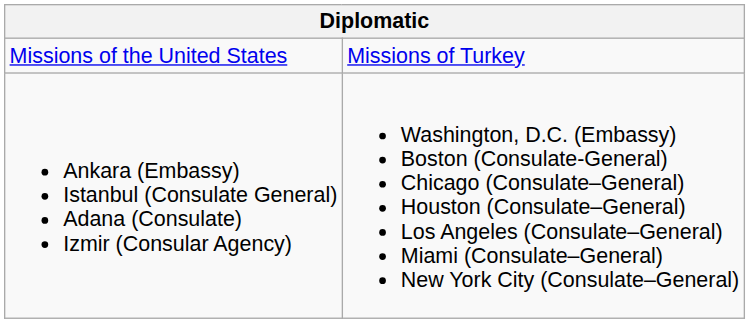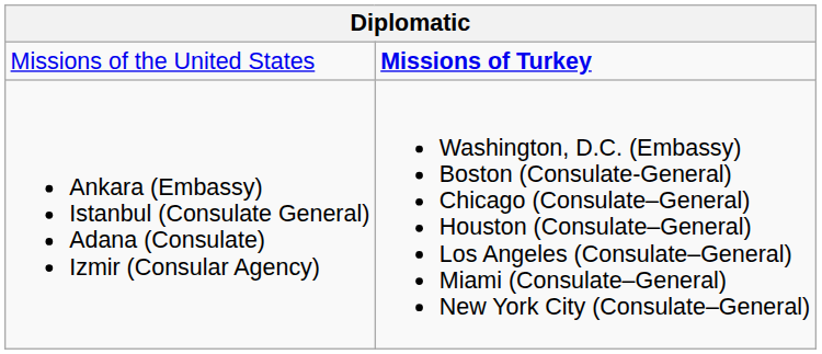Missions of the United States | column 2: normal -> bold
